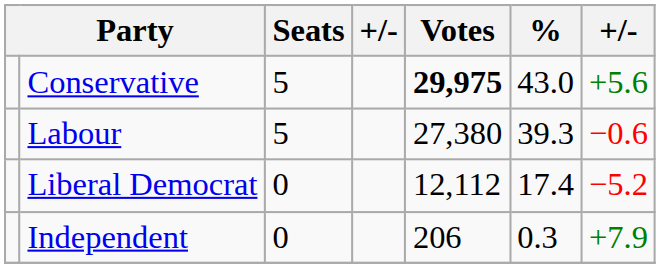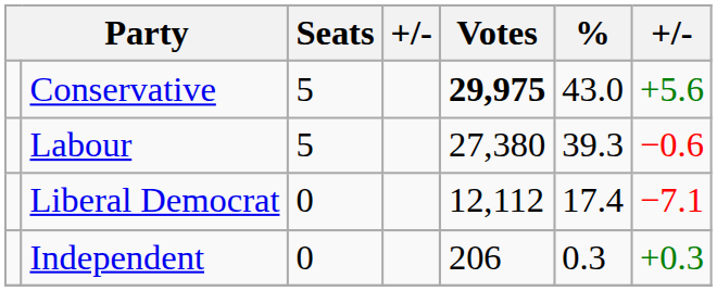Liberal Democrat | column 7: −5.2 -> −7.1
Independent | column 7: +7.9 -> +0.3
